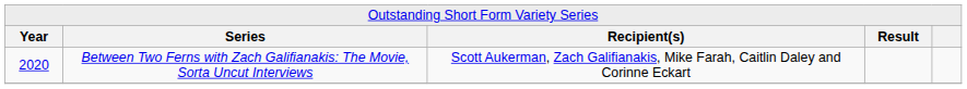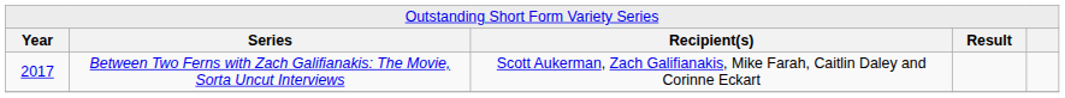row 3 | column 1: 2020 -> 2017
